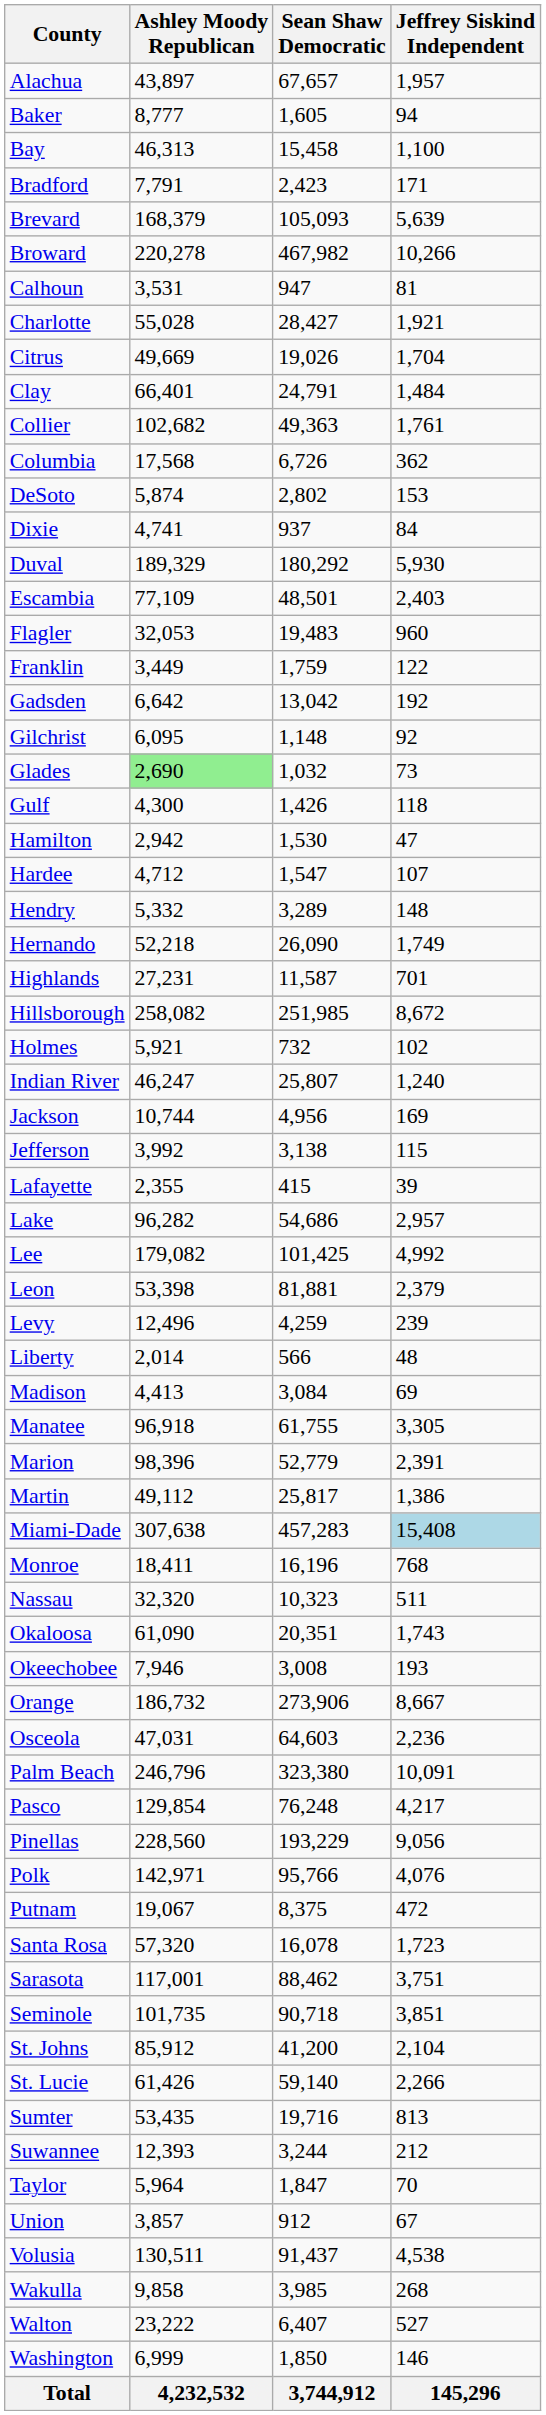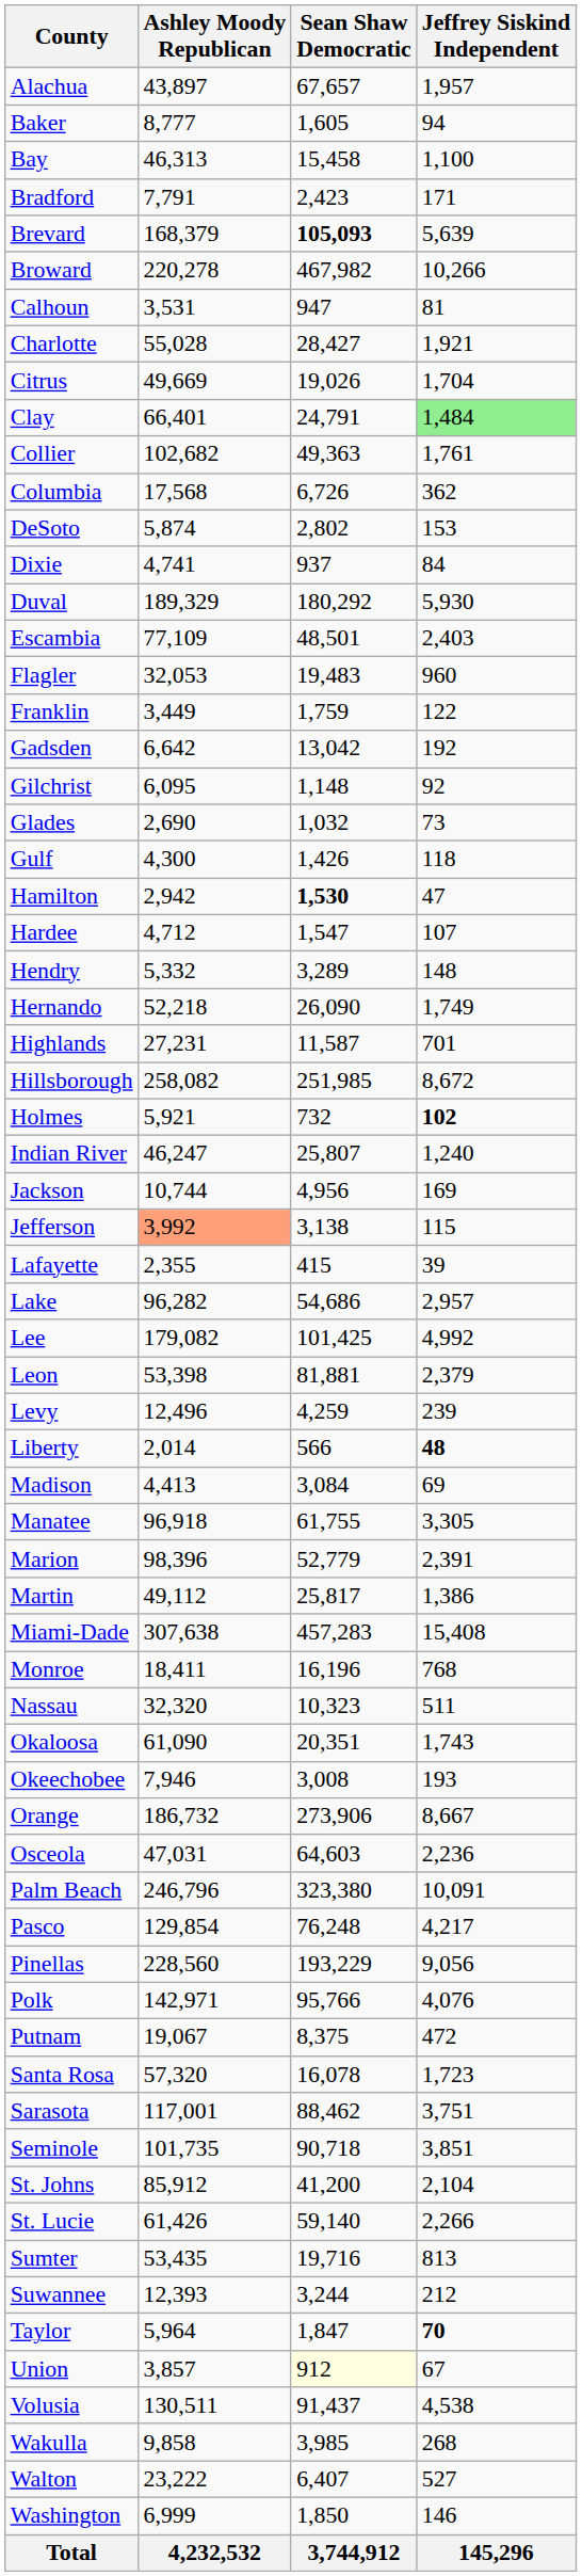Brevard | Sean Shaw Democratic: normal -> bold
Clay | Jeffrey Siskind Independent: no background -> lightgreen background
Glades | Ashley Moody Republican: lightgreen background -> no background
Hamilton | Sean Shaw Democratic: normal -> bold
Holmes | Jeffrey Siskind Independent: normal -> bold
Jefferson | Ashley Moody Republican: no background -> lightsalmon background
Liberty | Jeffrey Siskind Independent: normal -> bold
Miami-Dade | Jeffrey Siskind Independent: lightblue background -> no background
Taylor | Jeffrey Siskind Independent: normal -> bold
Union | Sean Shaw Democratic: no background -> lightyellow background
